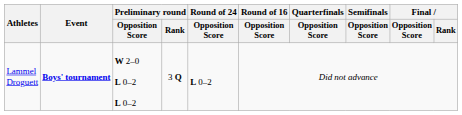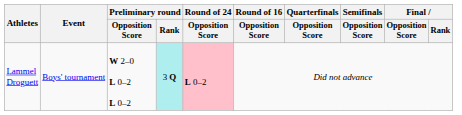Lammel Droguett | Event: bold -> normal
Lammel Droguett | Preliminary round / Rank: no background -> paleturquoise background
Lammel Droguett | Round of 24 / Opposition Score: no background -> pink background
